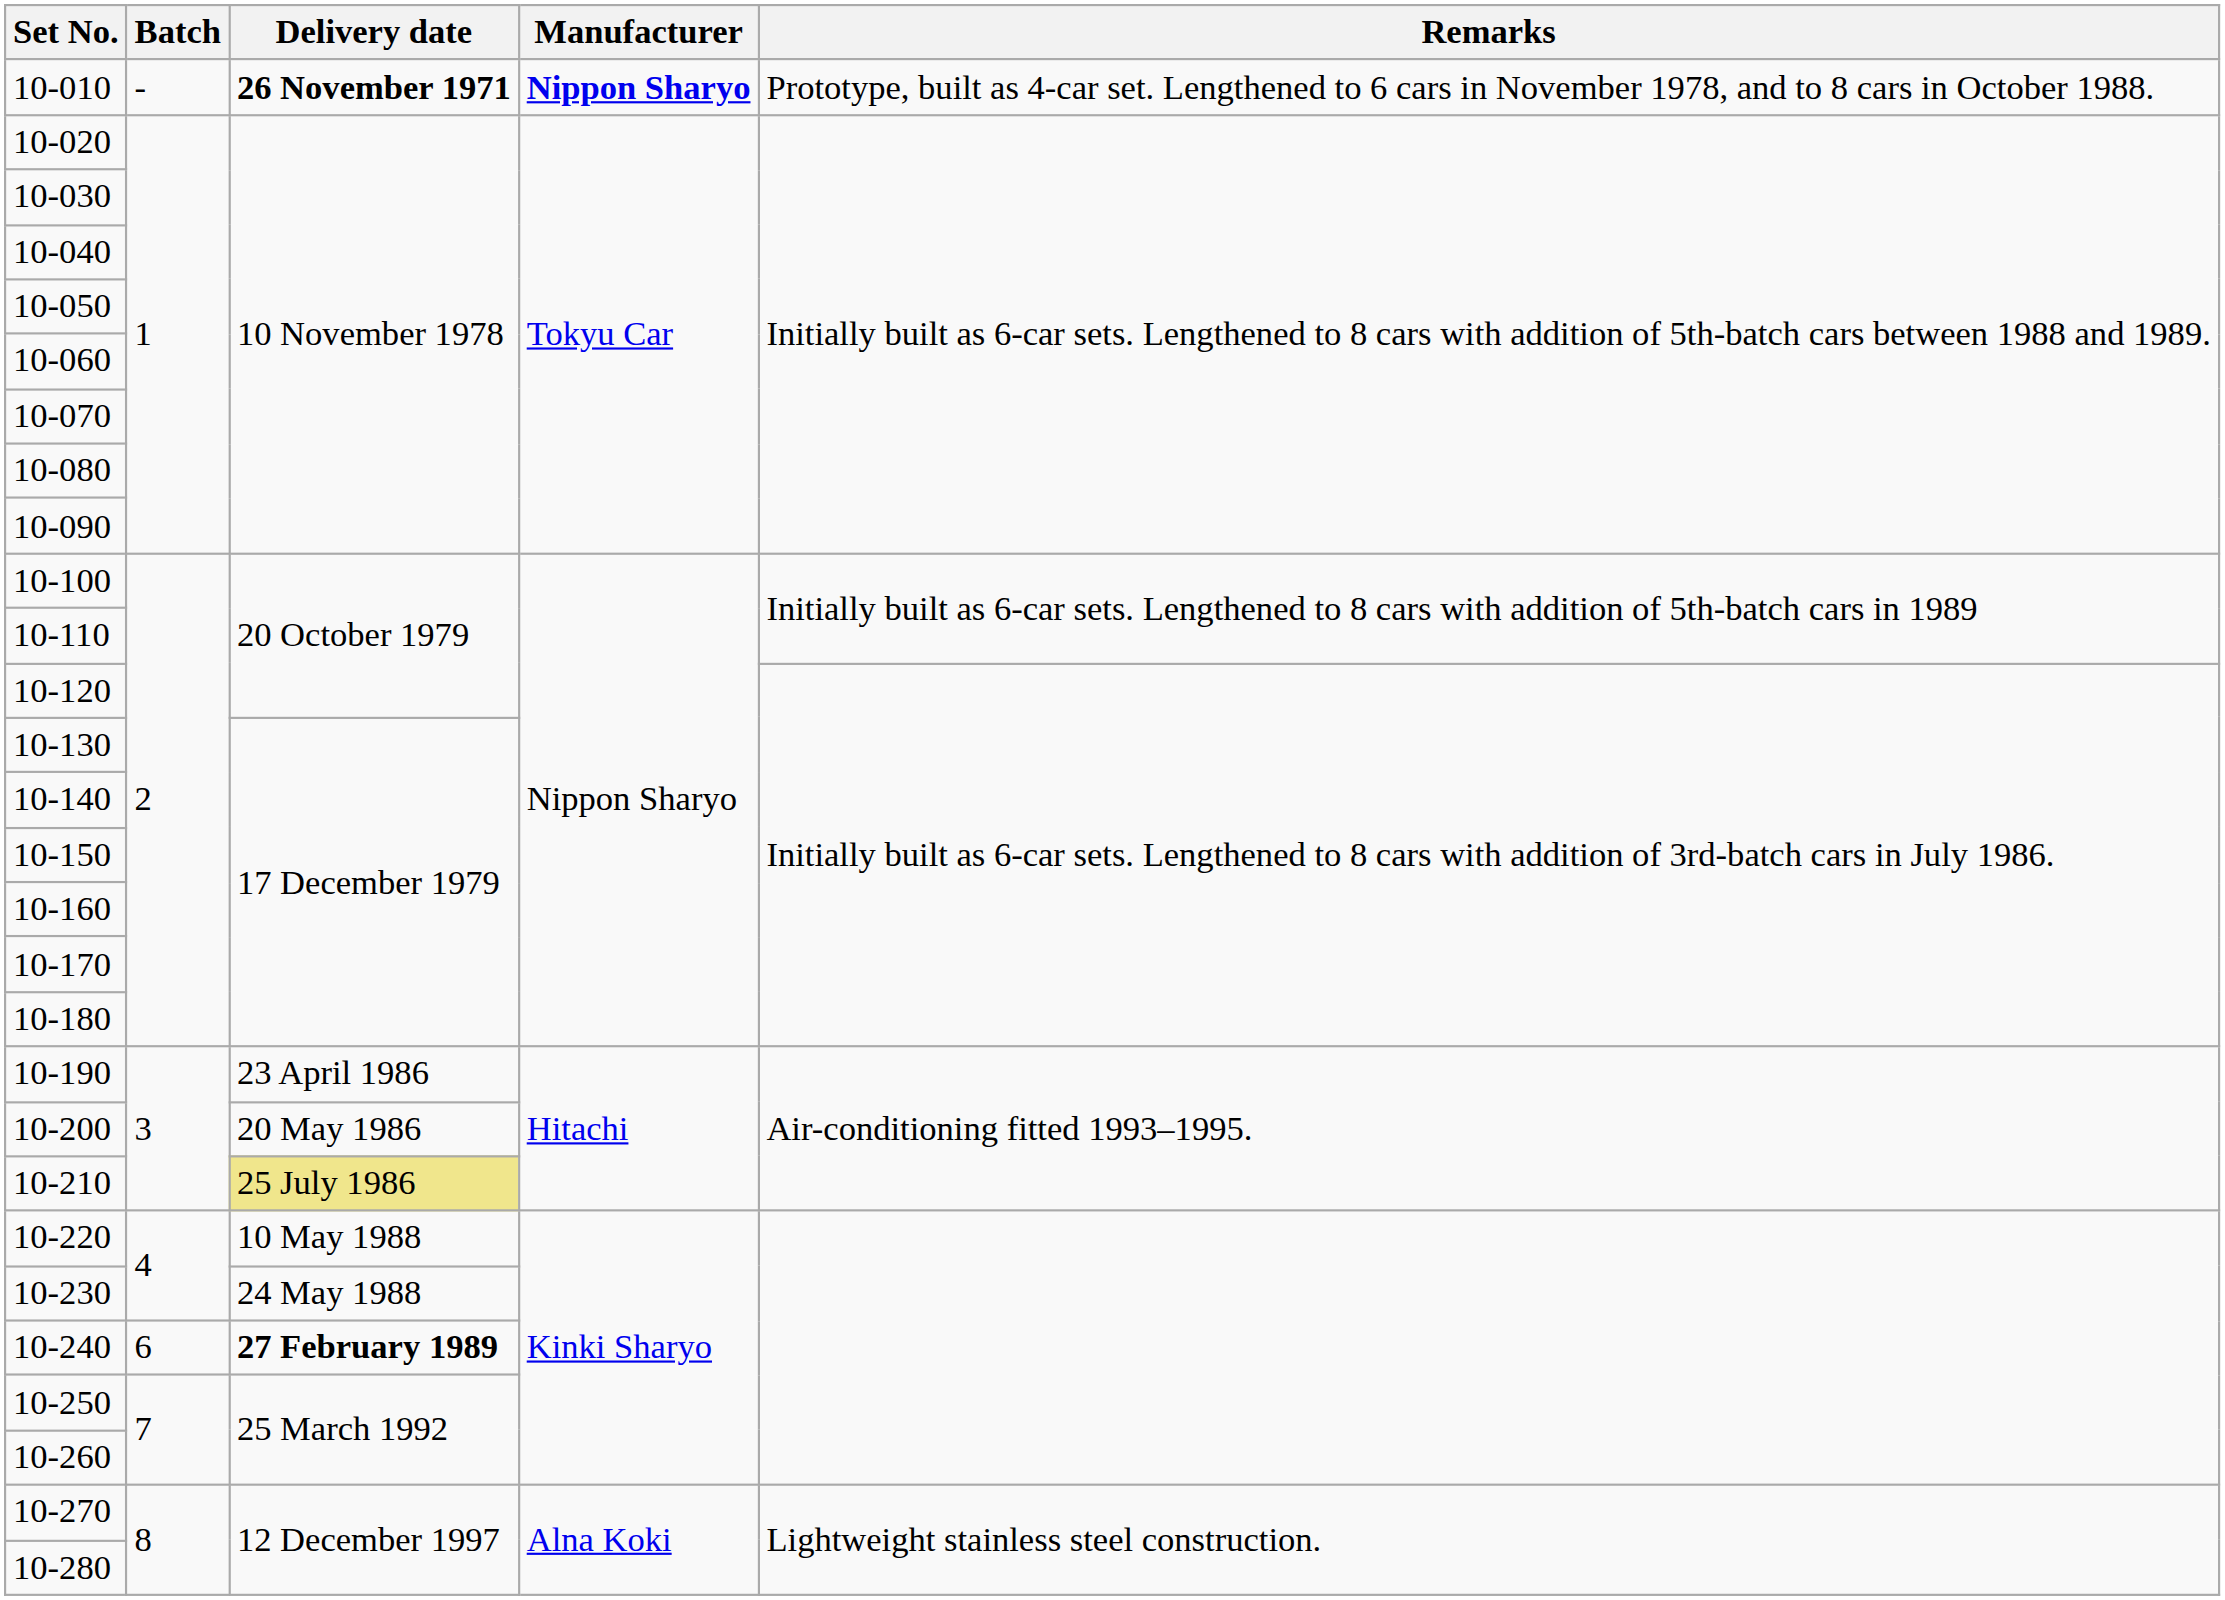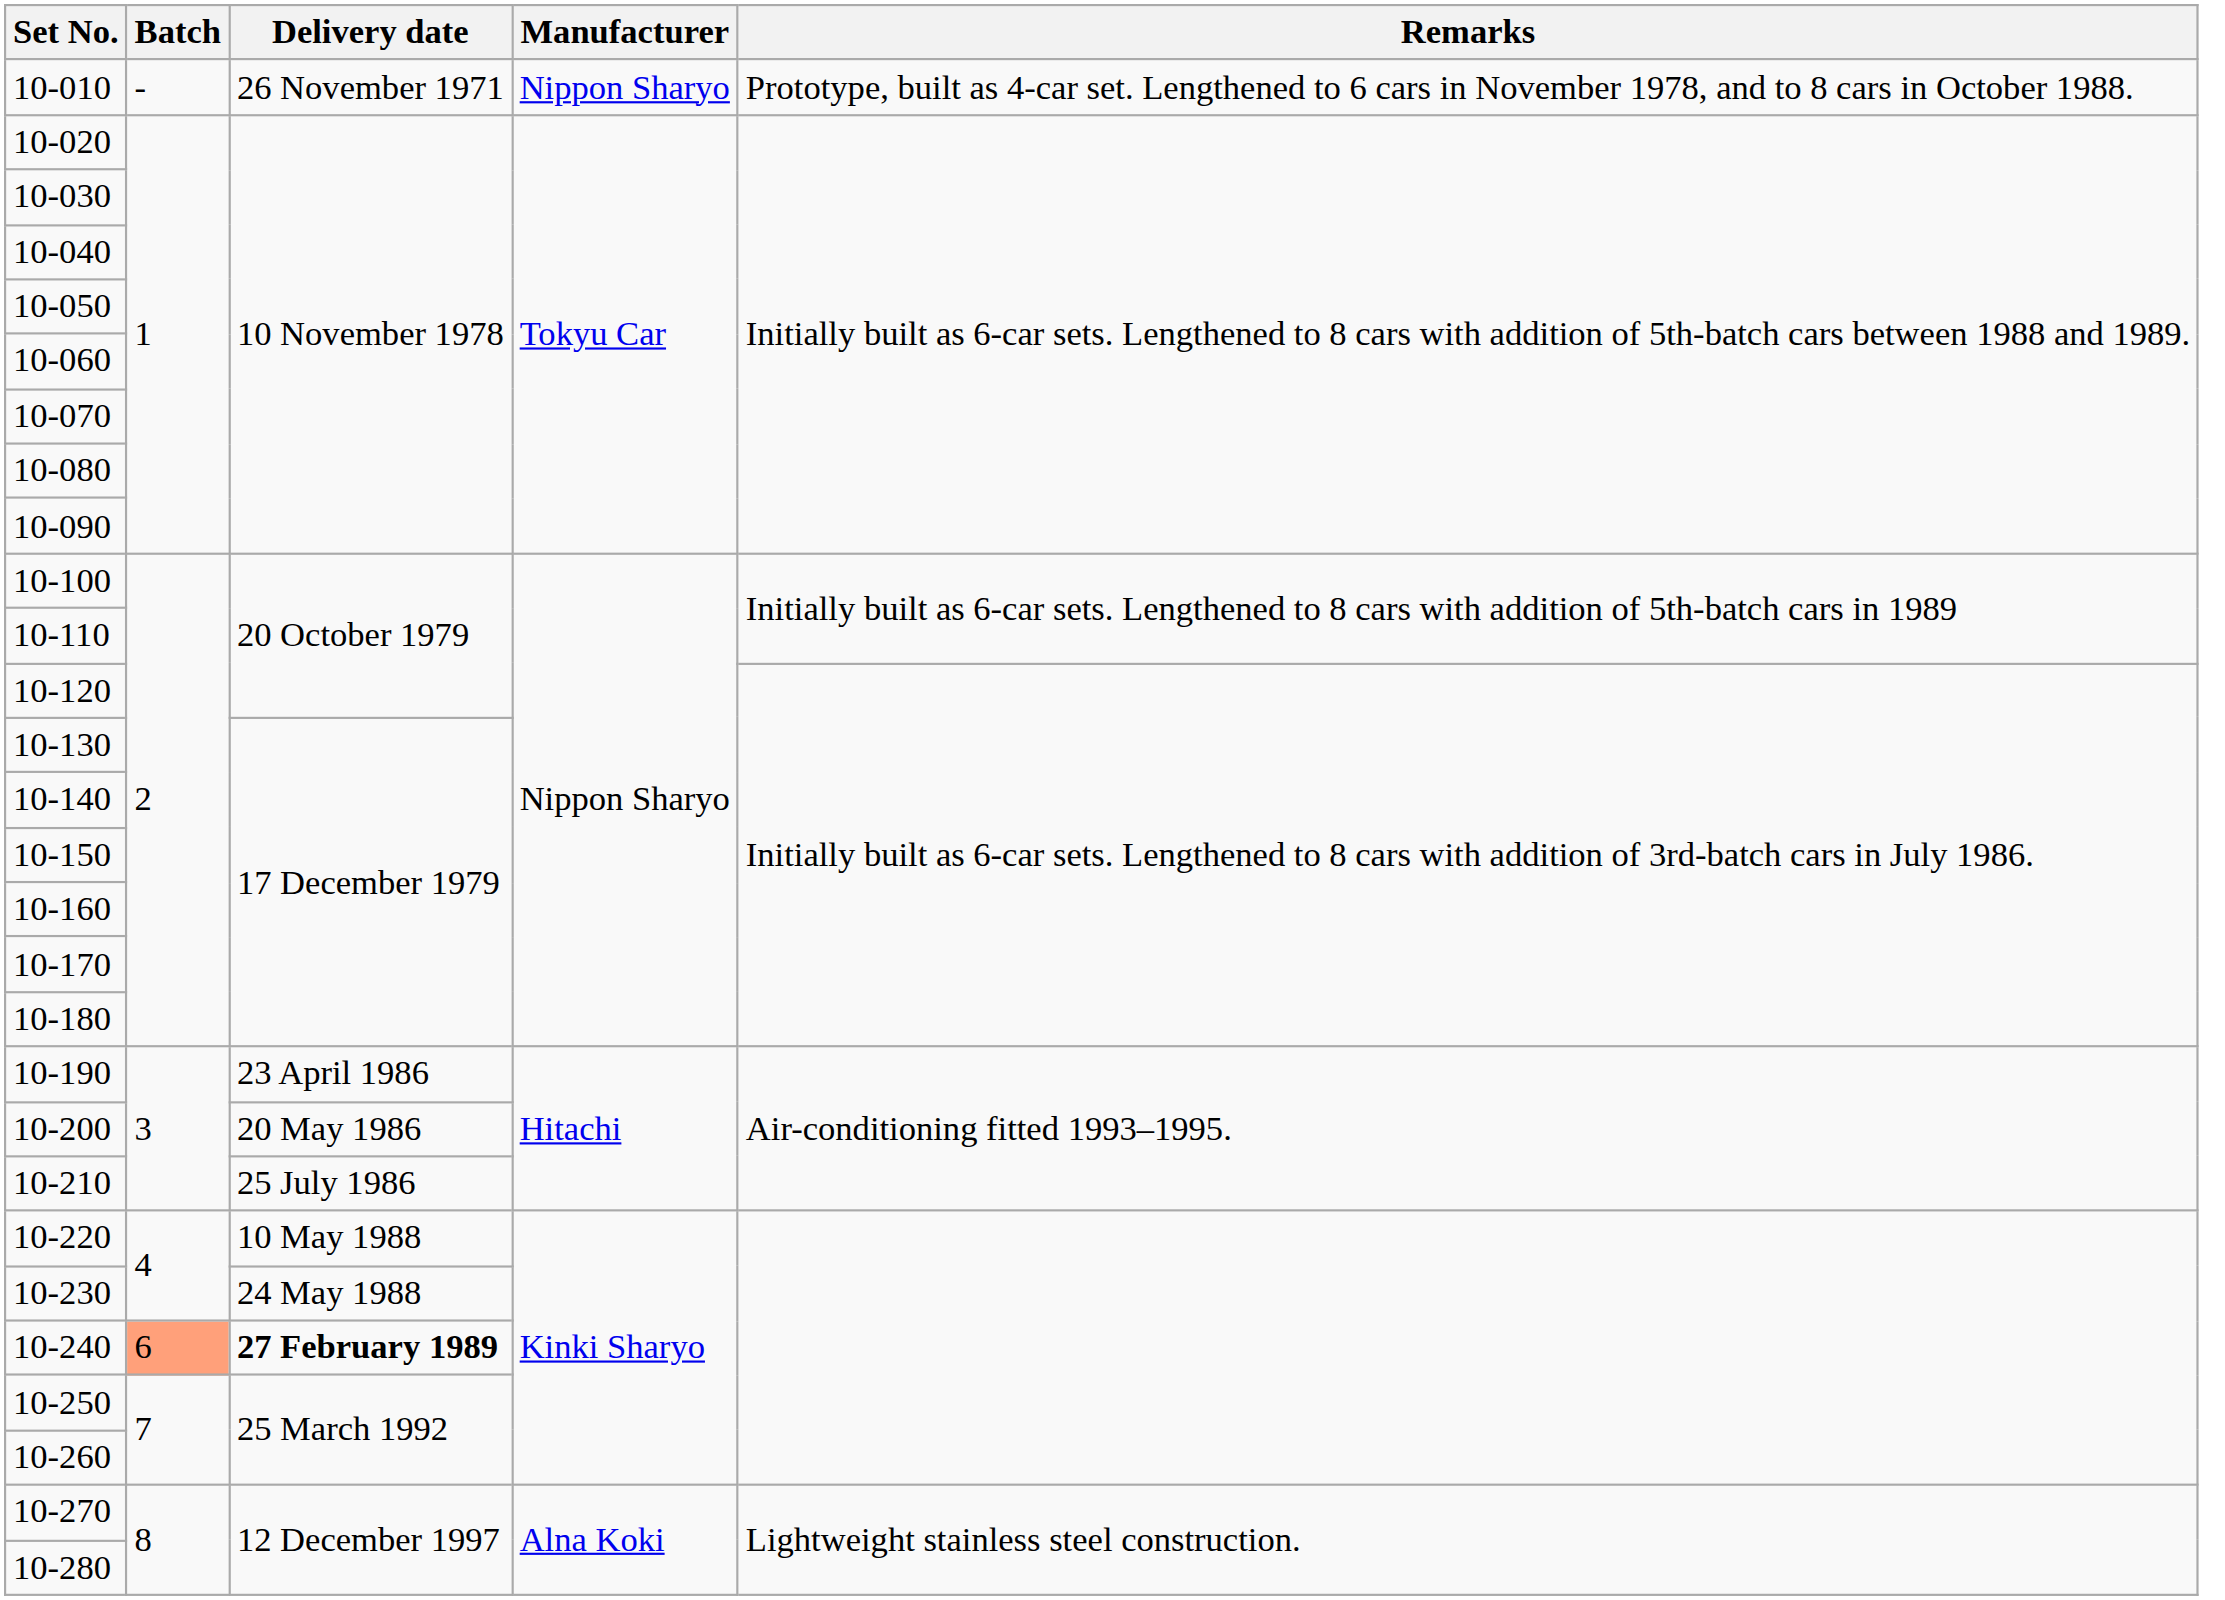10-010 | Delivery date: bold -> normal
10-010 | Manufacturer: bold -> normal
10-210 | Delivery date: khaki background -> no background
10-240 | Batch: no background -> lightsalmon background
